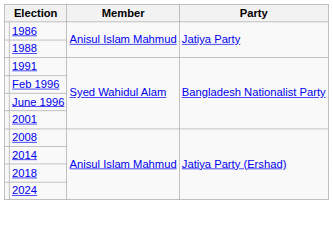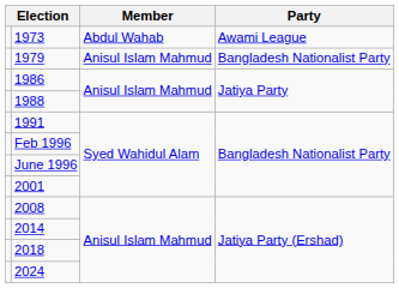+ row: 1973 | Abdul Wahab | Awami League
+ row: 1979 | Anisul Islam Mahmud | Bangladesh Nationalist Party
